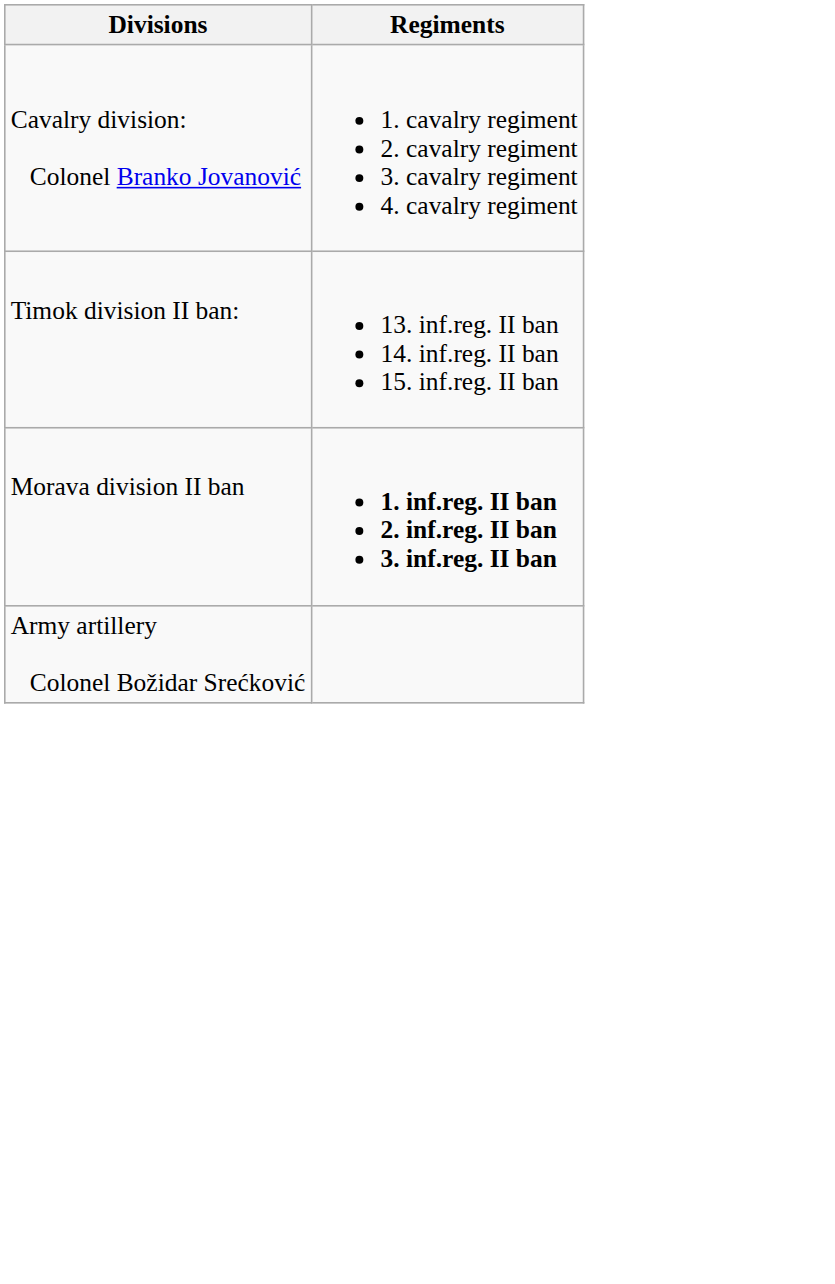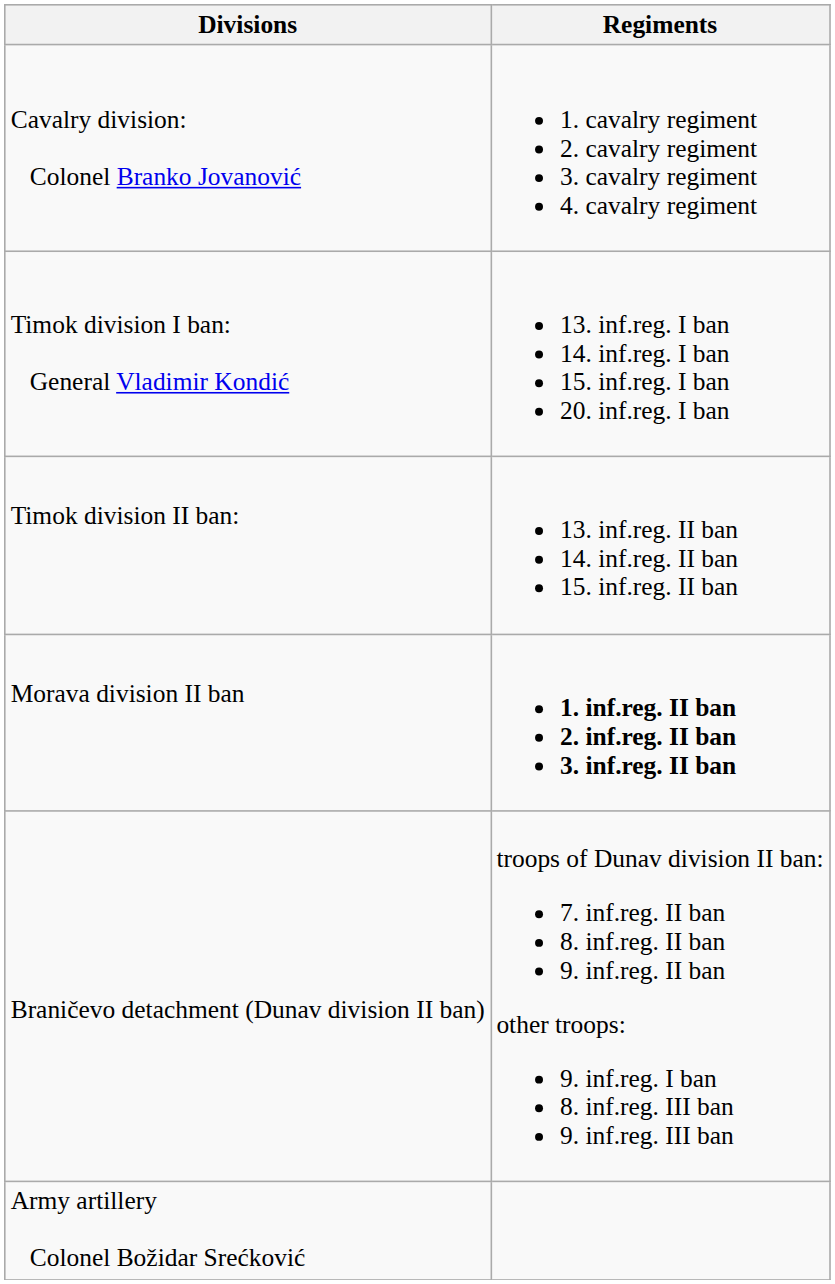+ row: Timok division I ban: General Vladimir Kondić | 13. inf.reg. I ban 14. inf.reg. I ban 15. inf.reg. I ban 20. inf.reg. I ban
+ row: Braničevo detachment (Dunav division II ban) | troops of Dunav division II ban: 7. inf.reg. II ban 8. inf.reg. II ban 9. inf.reg. II ban other troops: 9. inf.reg. I ban 8. inf.reg. III ban 9. inf.reg. III ban
